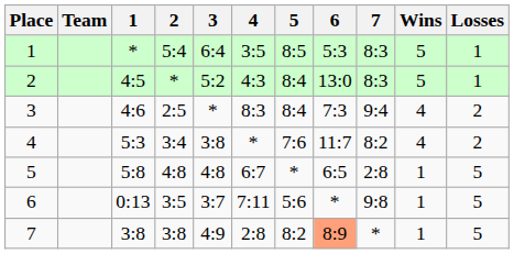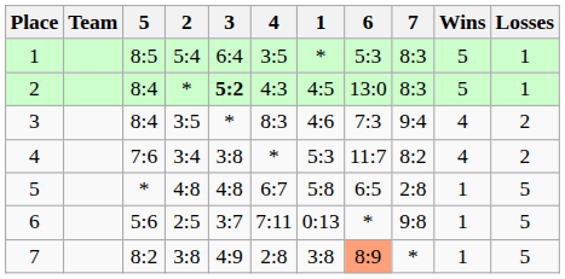columns swapped: 1 <-> 5
row 3 | 3: normal -> bold
row 4 | 2: 2:5 -> 3:5
row 7 | 2: 3:5 -> 2:5
